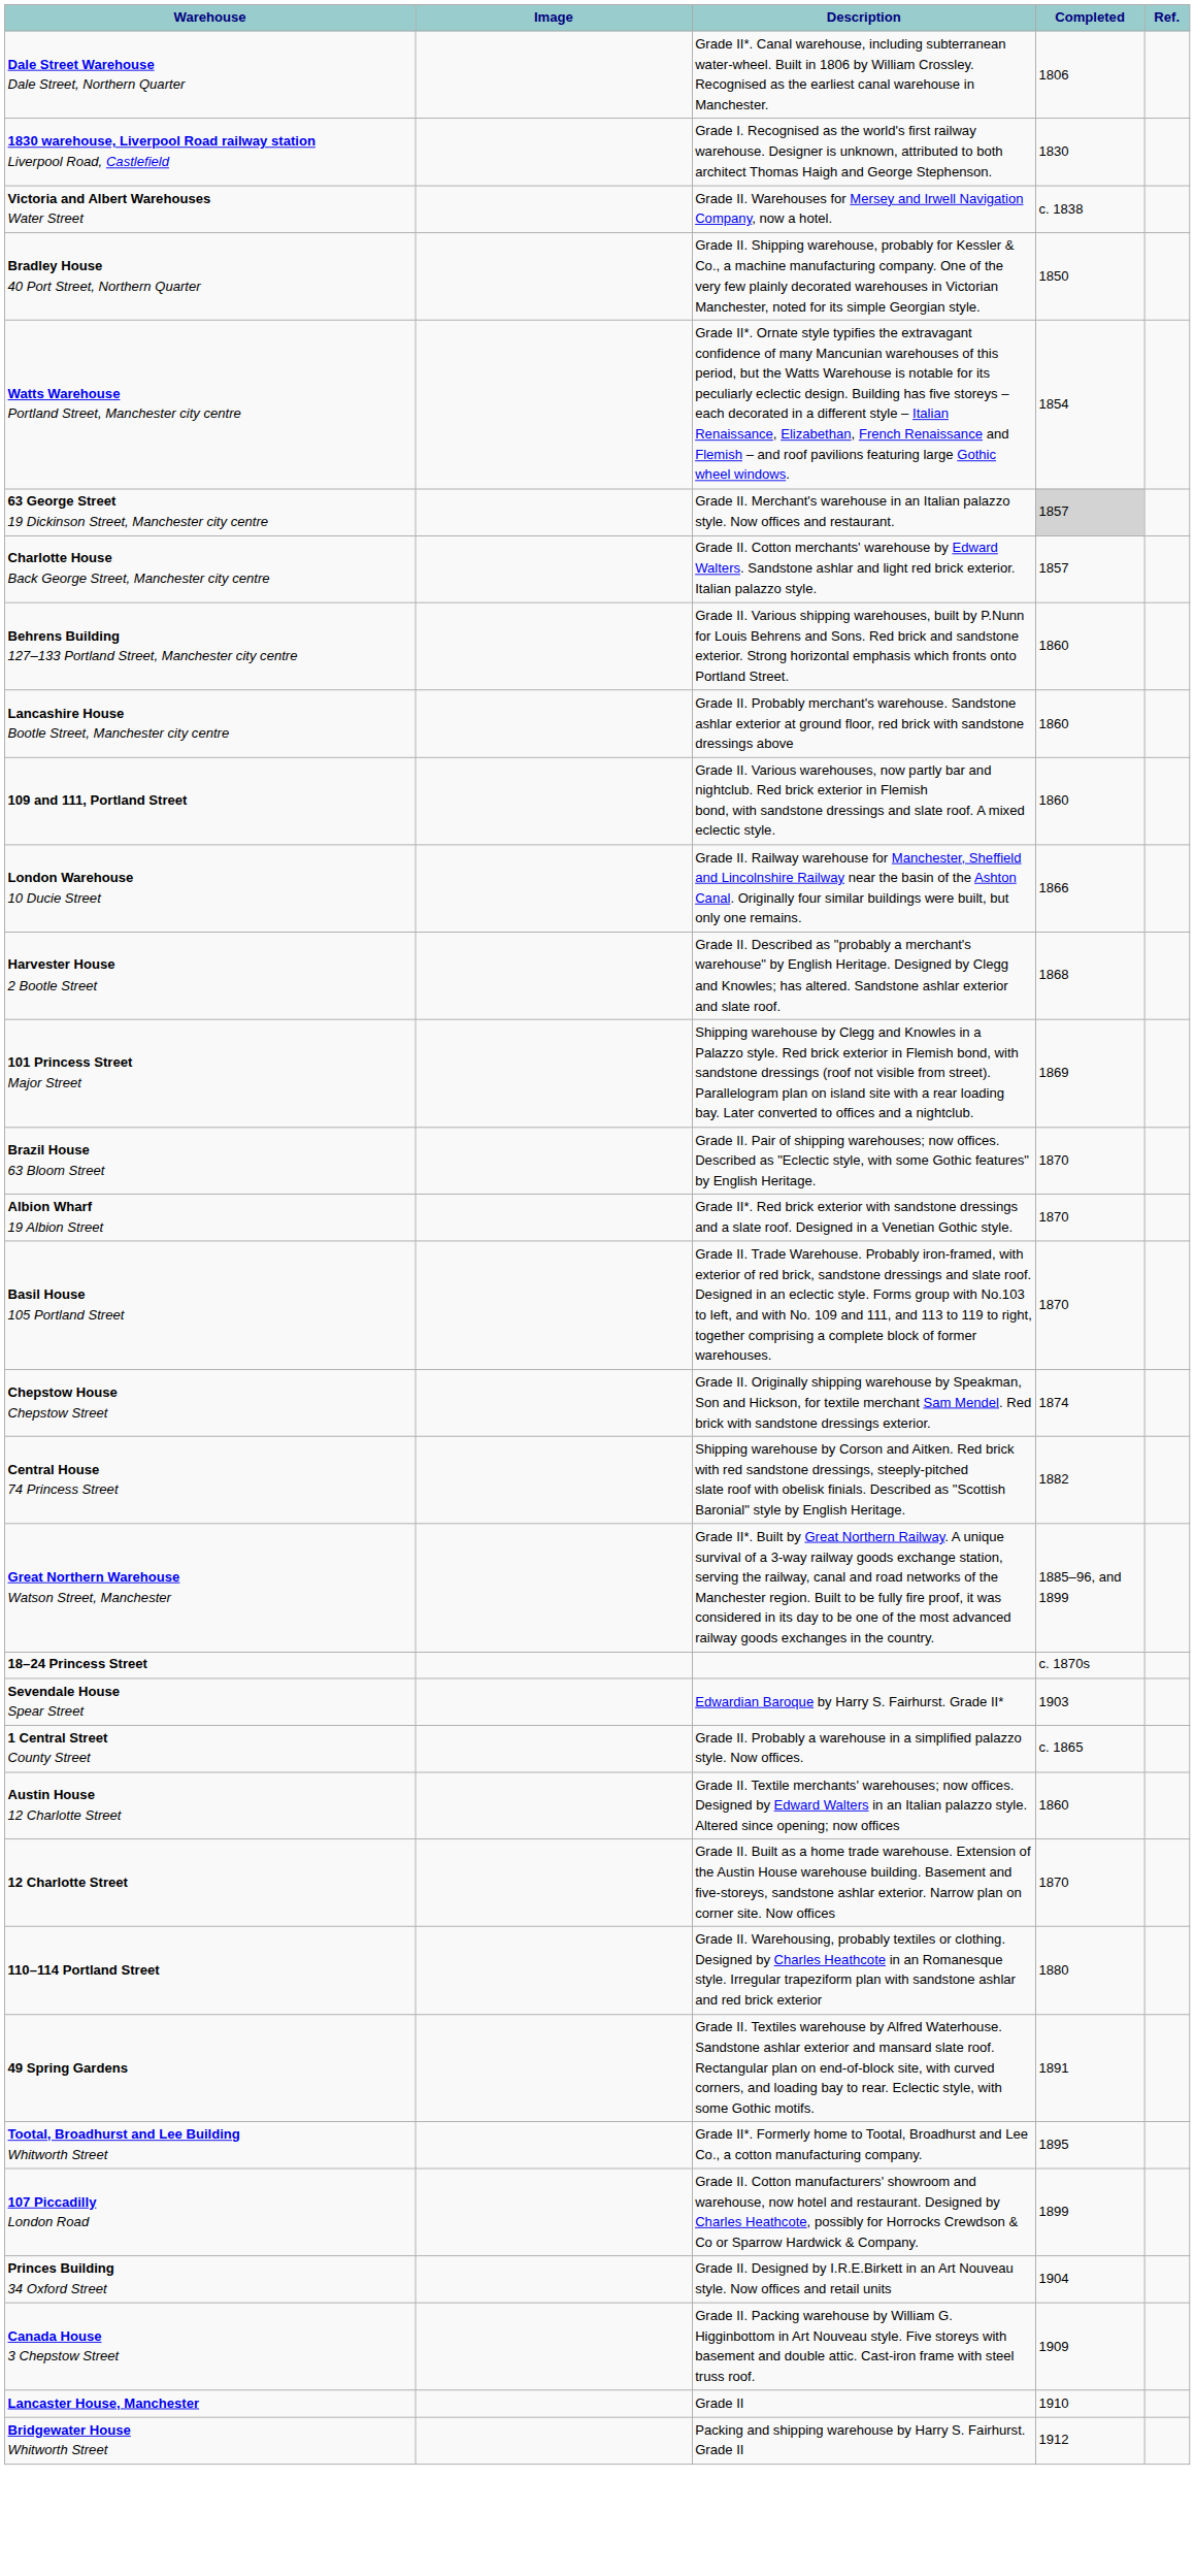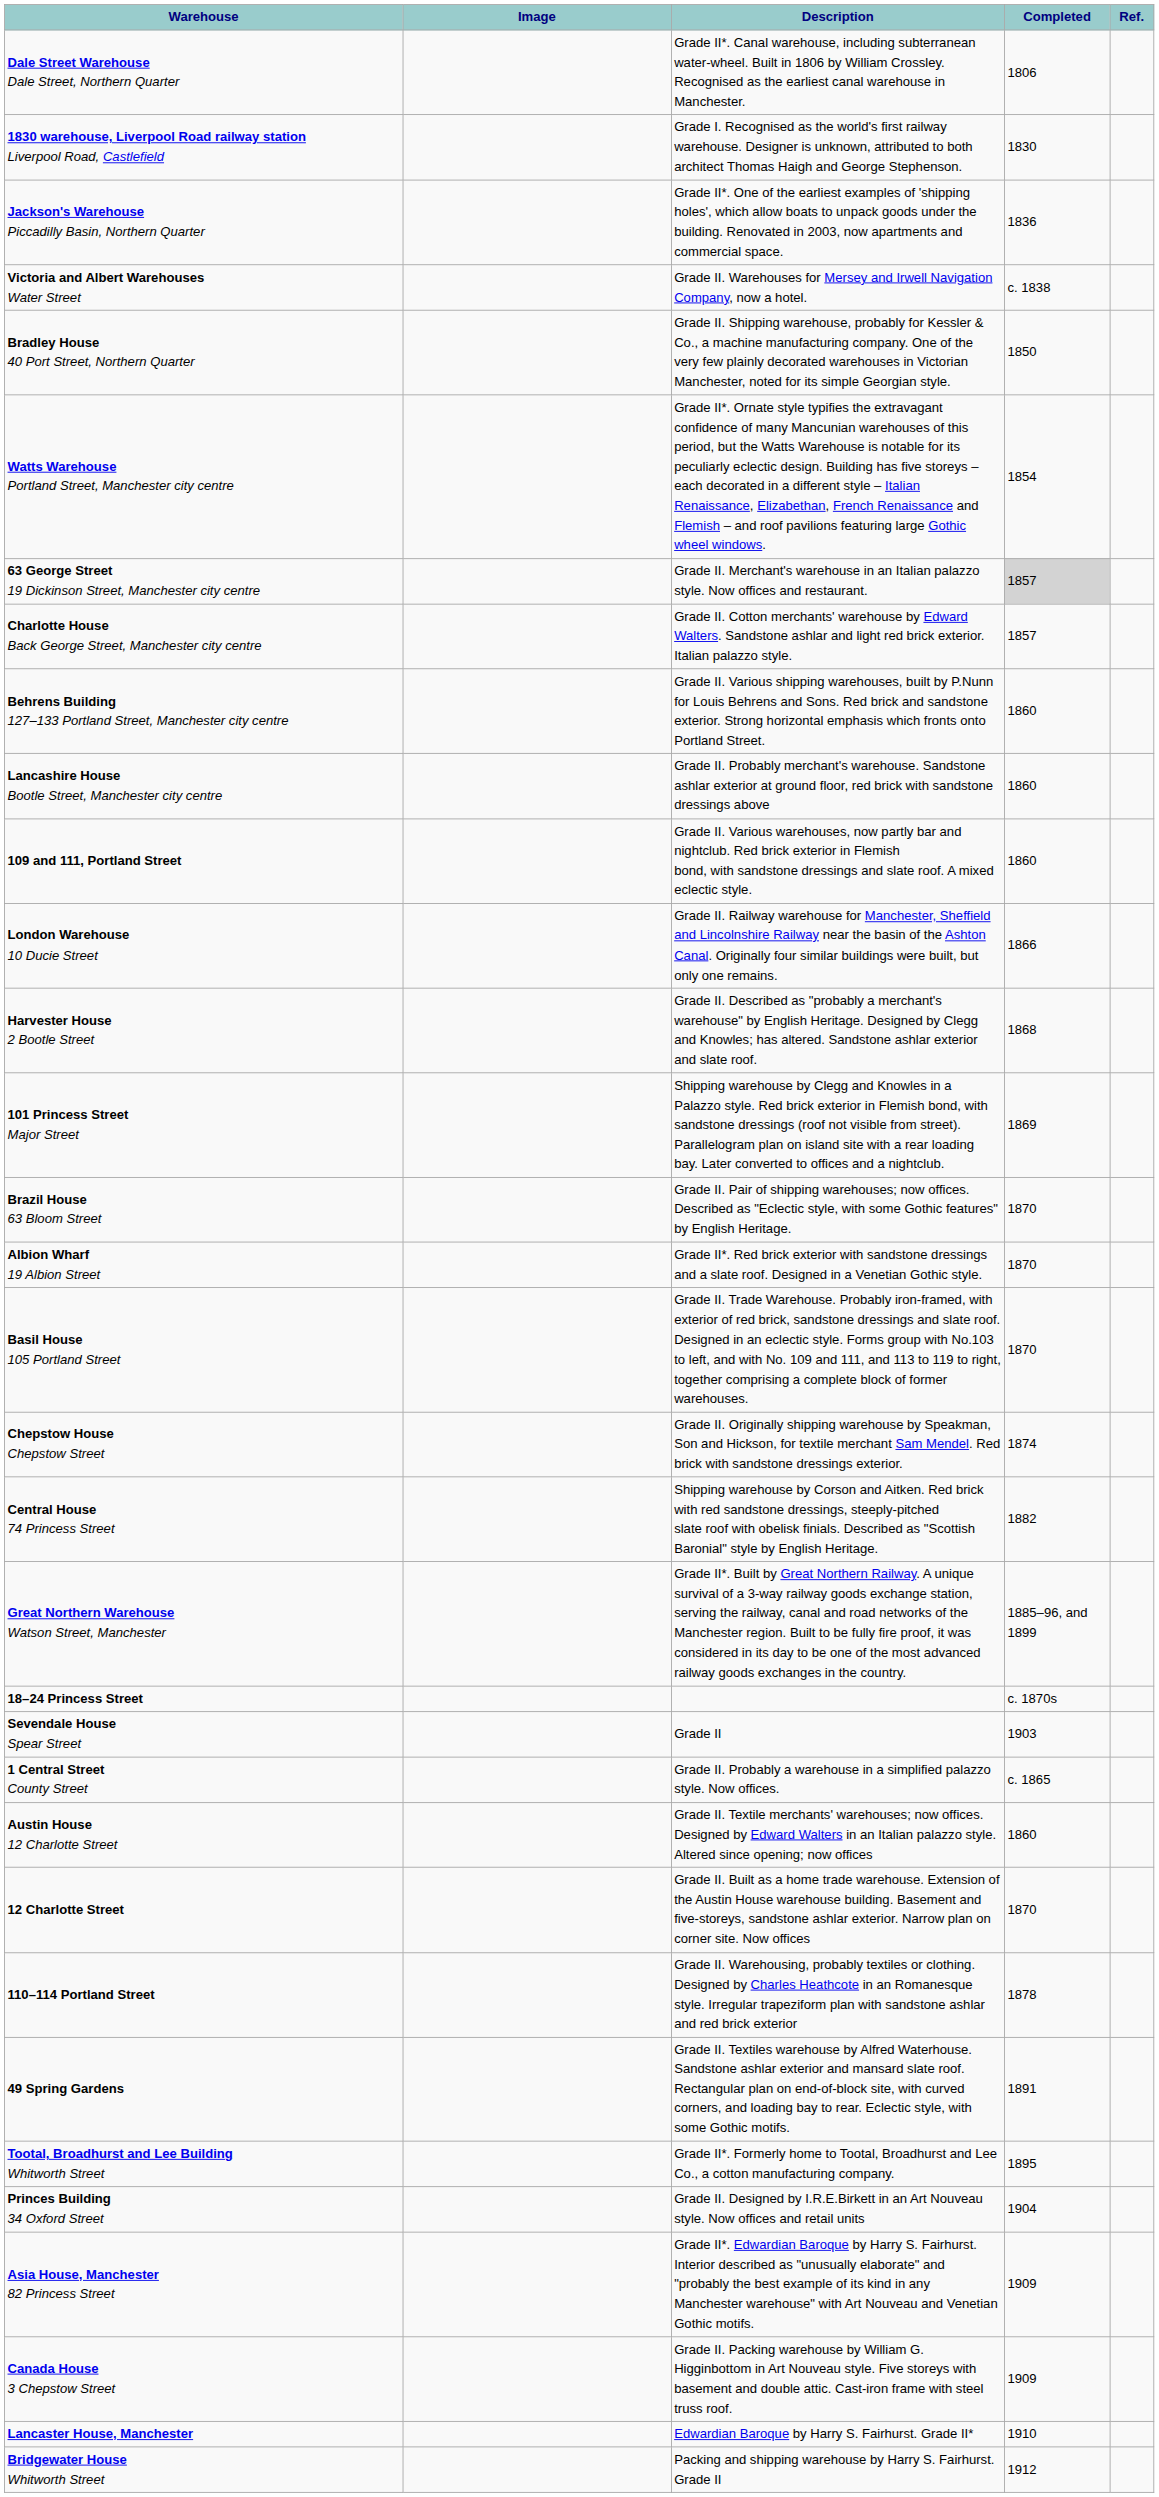+ row: Jackson's Warehouse Piccadilly Basin, Northern Quarter | Grade II*. One of the earliest examples of 'shipping holes', which allow boats to unpack goods under the building. Renovated in 2003, now apartments and commercial space. | 1836
Sevendale House Spear Street | Description: Edwardian Baroque by Harry S. Fairhurst. Grade II* -> Grade II
110–114 Portland Street | Completed: 1880 -> 1878
- row: 107 Piccadilly London Road | Grade II. Cotton manufacturers' showroom and warehouse, now hotel and restaurant. Designed by Charles Heathcote, possibly for Horrocks Crewdson & Co or Sparrow Hardwick & Company. | 1899
+ row: Asia House, Manchester 82 Princess Street | Grade II*. Edwardian Baroque by Harry S. Fairhurst. Interior described as "unusually elaborate" and "probably the best example of its kind in any Manchester warehouse" with Art Nouveau and Venetian Gothic motifs. | 1909
Lancaster House, Manchester | Description: Grade II -> Edwardian Baroque by Harry S. Fairhurst. Grade II*
